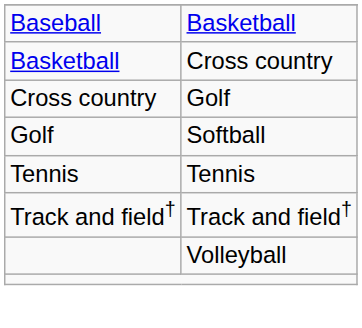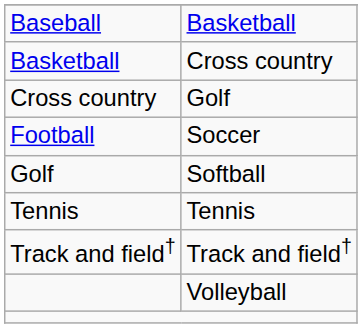+ row: Football | Soccer
